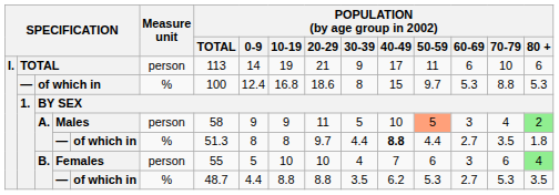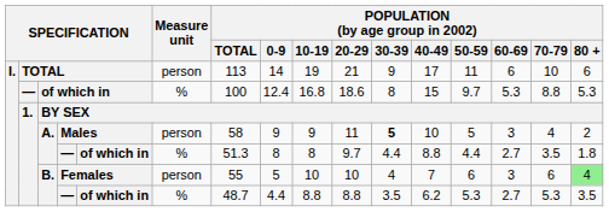Males | POPULATION (by age group in 2002) / 30-39: normal -> bold
Males | POPULATION (by age group in 2002) / 50-59: lightsalmon background -> no background
Males | POPULATION (by age group in 2002) / 80 +: lightgreen background -> no background
A. / — | POPULATION (by age group in 2002) / 40-49: bold -> normal
